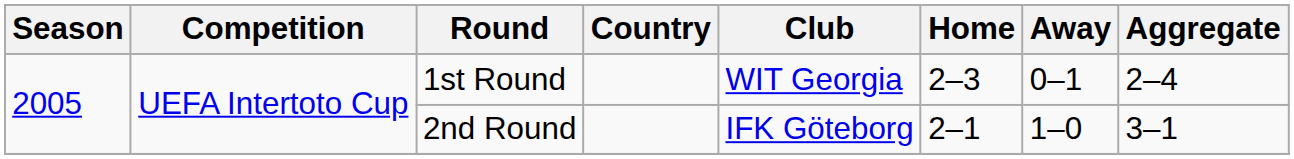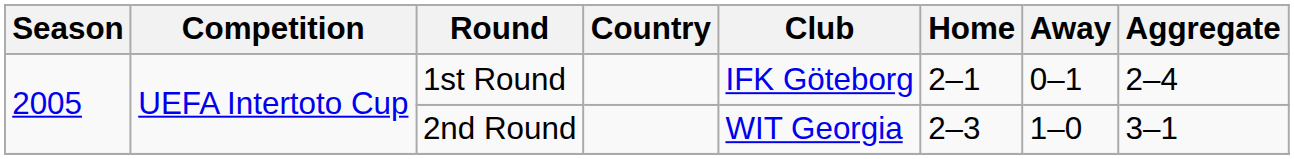1st Round | Club: WIT Georgia -> IFK Göteborg
1st Round | Home: 2–3 -> 2–1
2nd Round | Club: IFK Göteborg -> WIT Georgia
2nd Round | Home: 2–1 -> 2–3
